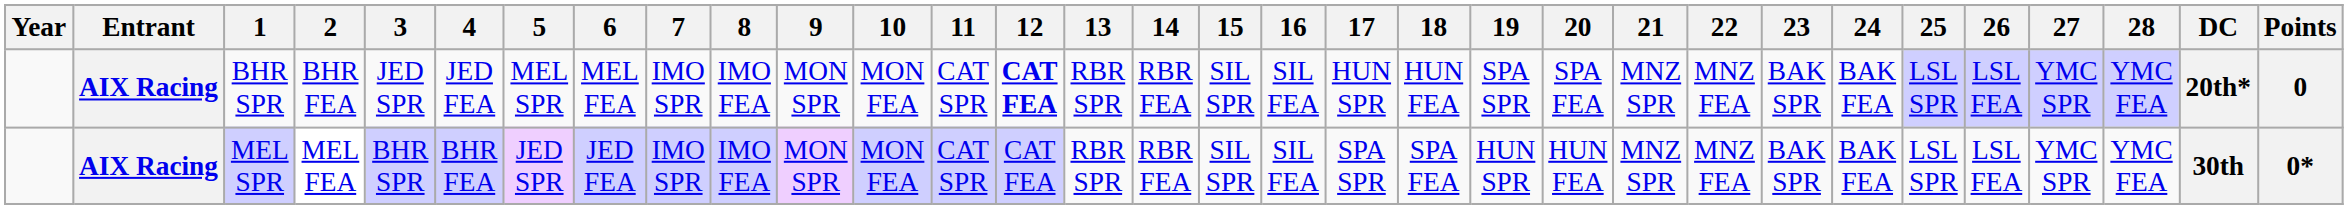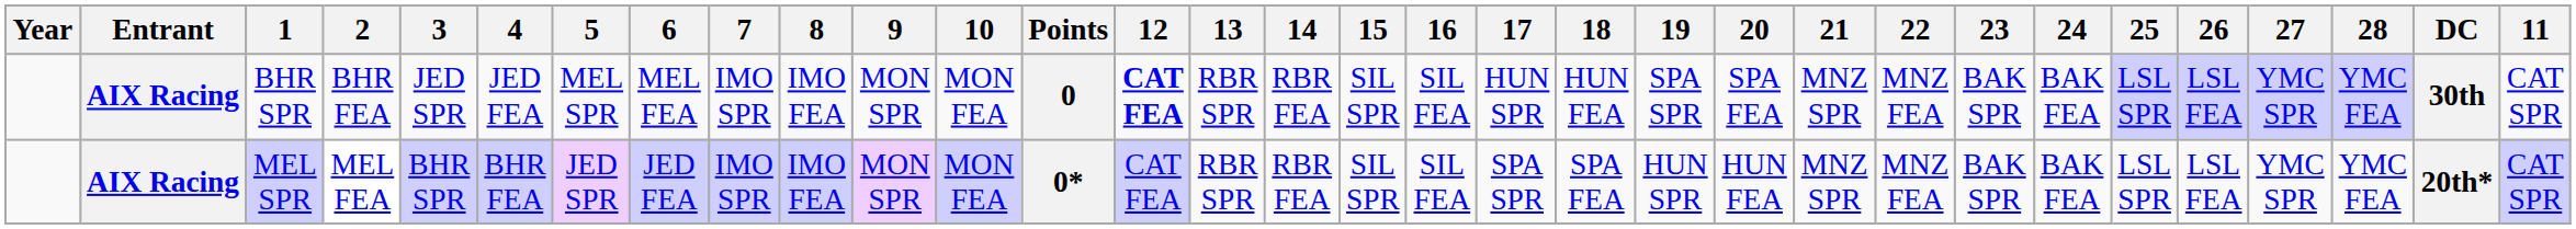columns swapped: 11 <-> Points
row 2 | DC: 20th* -> 30th
row 3 | DC: 30th -> 20th*
